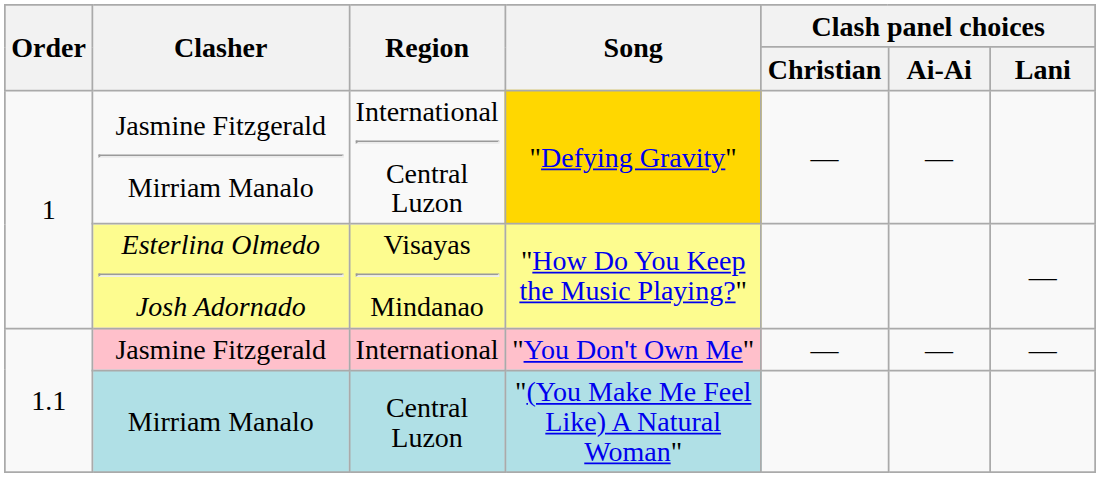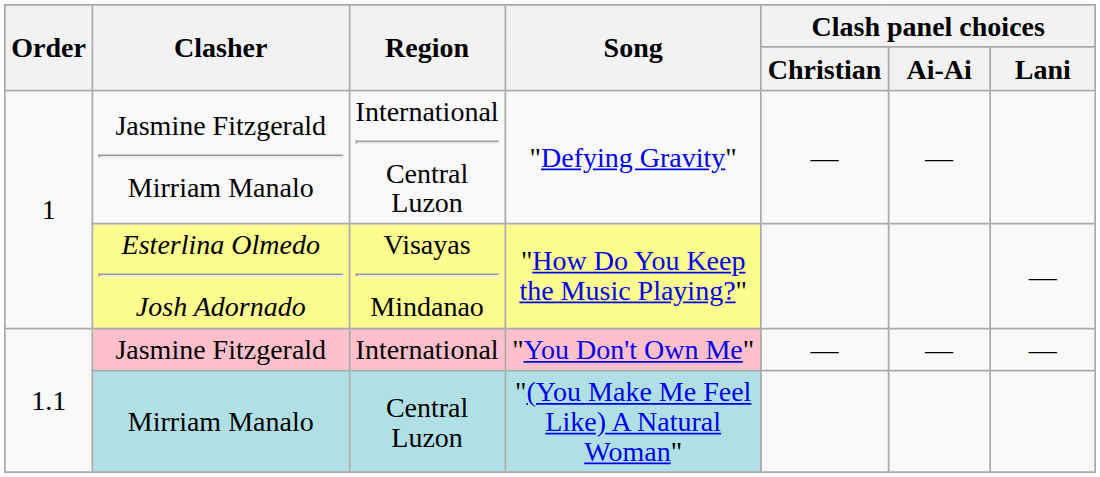Jasmine Fitzgerald Mirriam Manalo | Song: gold background -> no background
